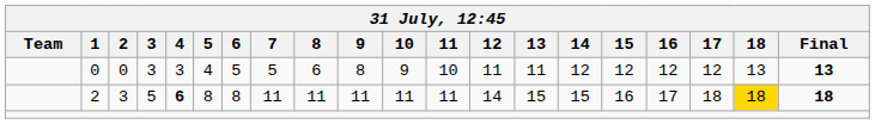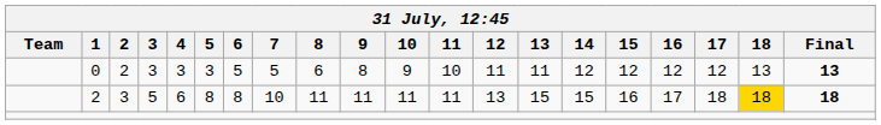row 3 | 2: 0 -> 2
row 3 | 5: 4 -> 3
row 4 | 4: bold -> normal
row 4 | 7: 11 -> 10
row 4 | 12: 14 -> 13
